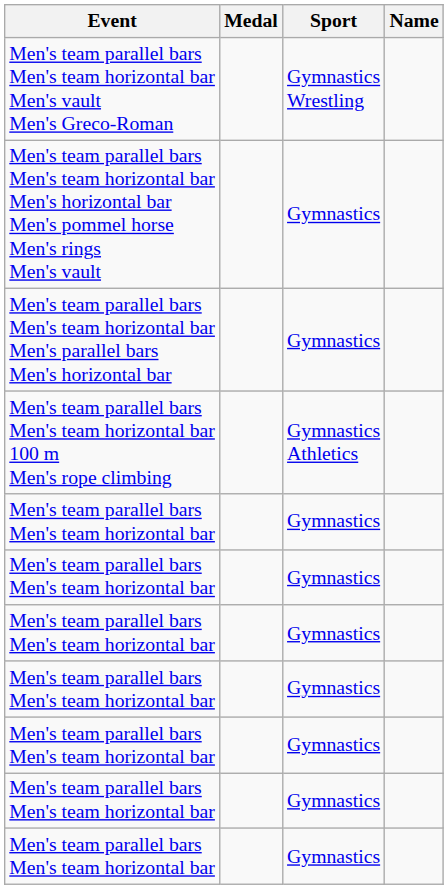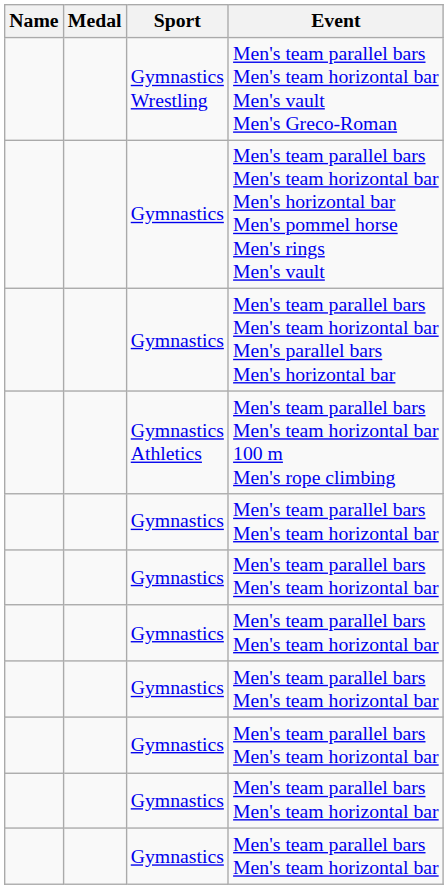columns swapped: Name <-> Event
